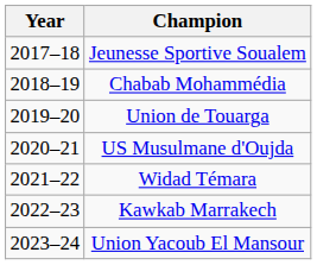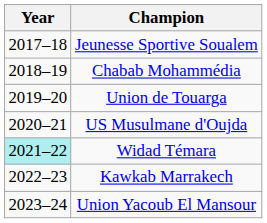Widad Témara | Year: no background -> paleturquoise background
